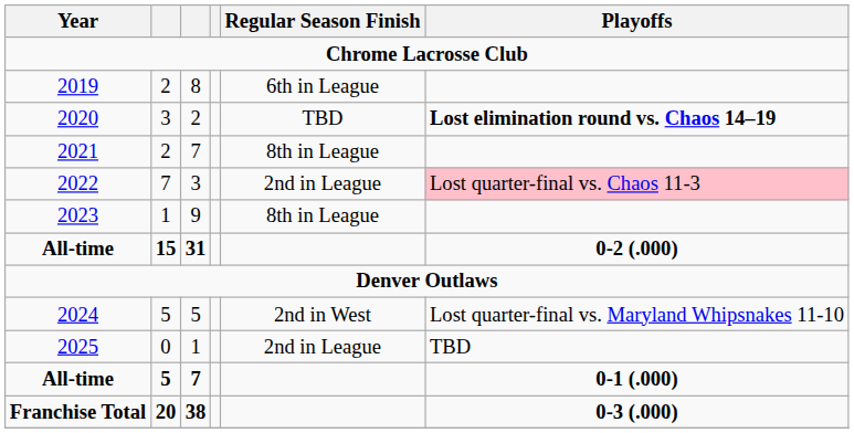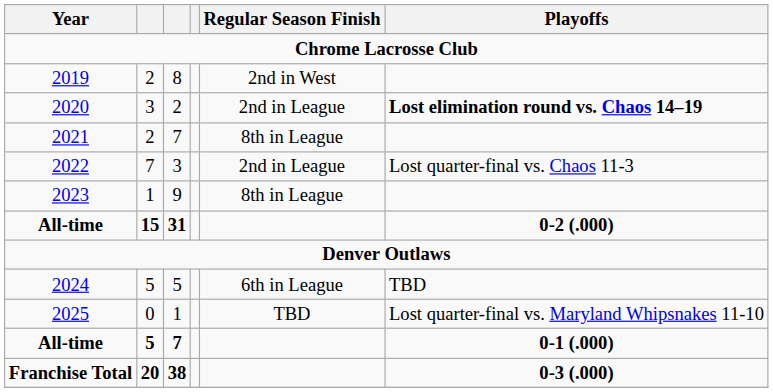2019 | Regular Season Finish: 6th in League -> 2nd in West
2020 | Regular Season Finish: TBD -> 2nd in League
2022 | Playoffs: pink background -> no background
2024 | Regular Season Finish: 2nd in West -> 6th in League
2024 | Playoffs: Lost quarter-final vs. Maryland Whipsnakes 11-10 -> TBD
2025 | Regular Season Finish: 2nd in League -> TBD
2025 | Playoffs: TBD -> Lost quarter-final vs. Maryland Whipsnakes 11-10
